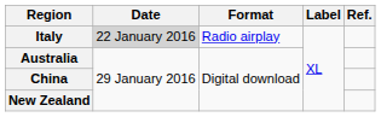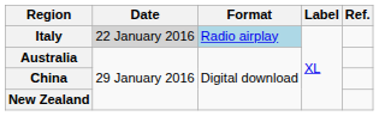Italy | Format: no background -> lightblue background
